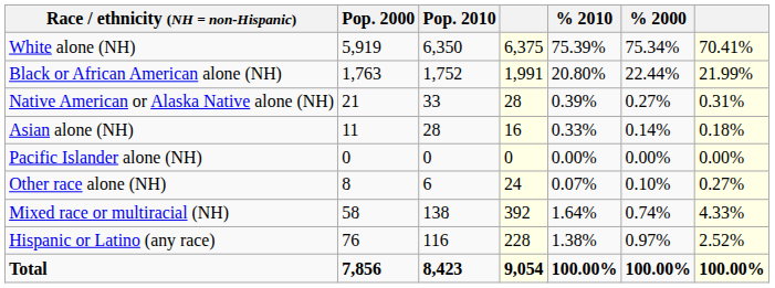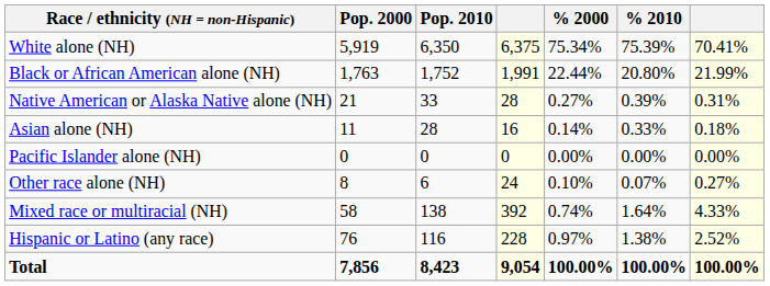columns swapped: % 2000 <-> % 2010
